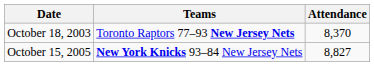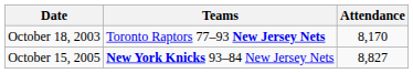October 18, 2003 | Attendance: 8,370 -> 8,170
